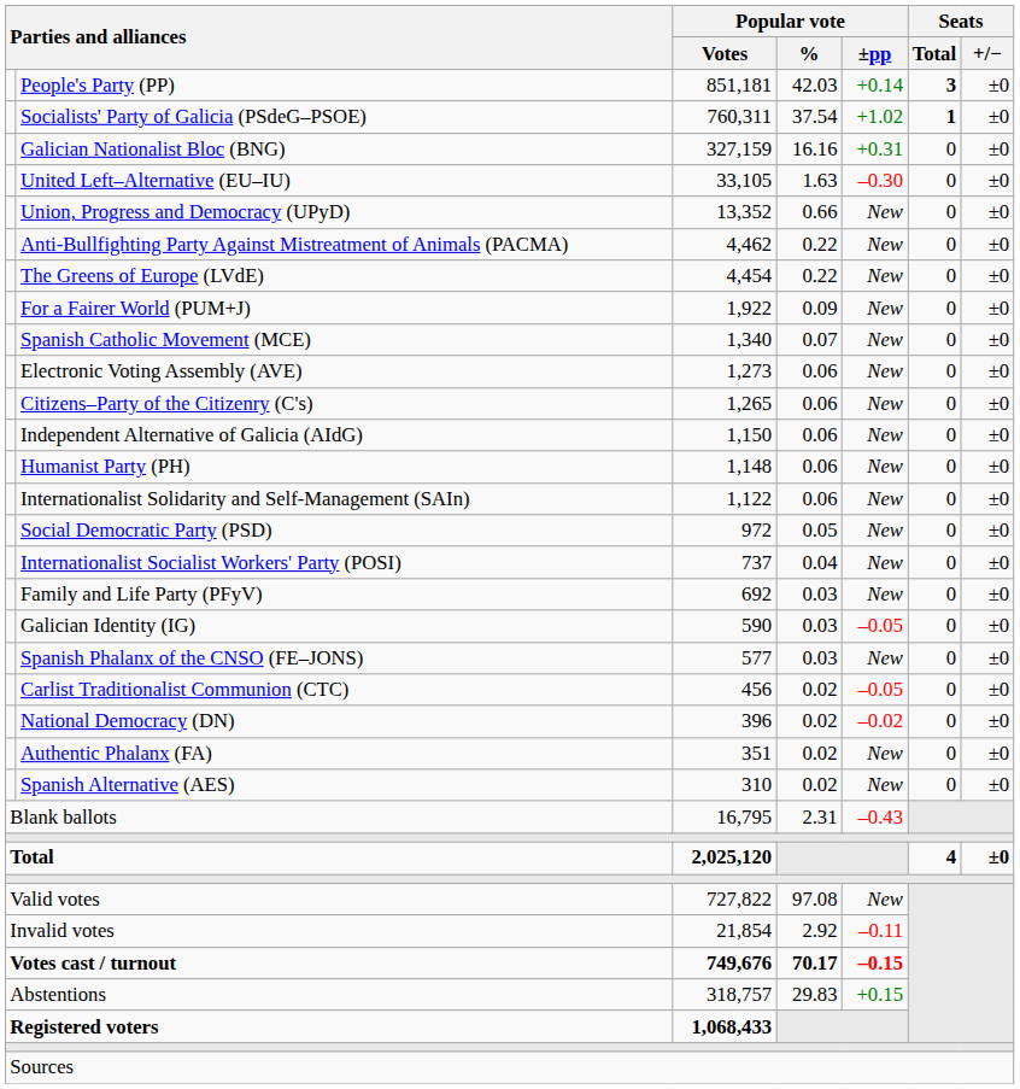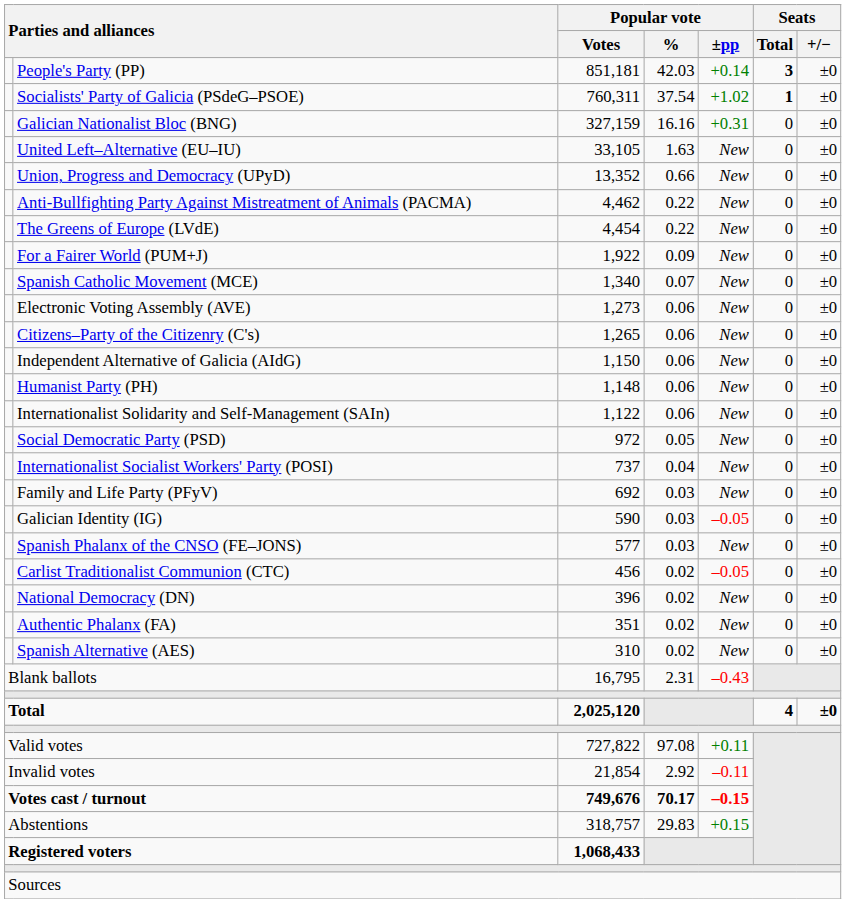United Left–Alternative (EU–IU) | Popular vote / ±pp: –0.30 -> New
National Democracy (DN) | Popular vote / ±pp: –0.02 -> New
Valid votes | Popular vote / ±pp: New -> +0.11
